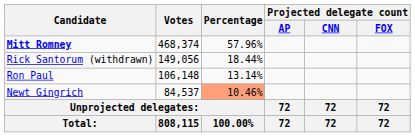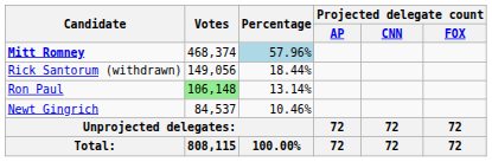Mitt Romney | Percentage: no background -> lightblue background
Ron Paul | Votes: no background -> lightgreen background
Newt Gingrich | Percentage: lightsalmon background -> no background
